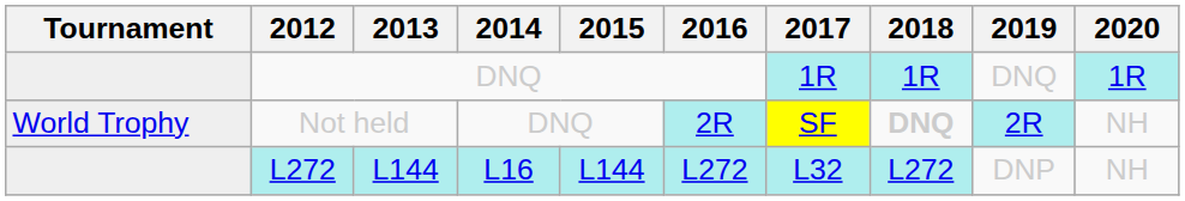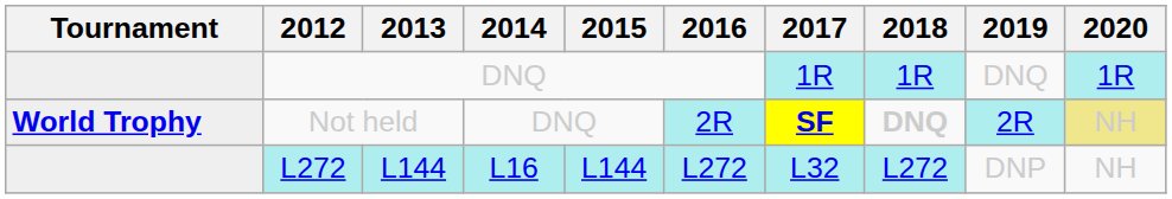Not held | Tournament: normal -> bold
Not held | 2017: normal -> bold
Not held | 2020: no background -> khaki background
